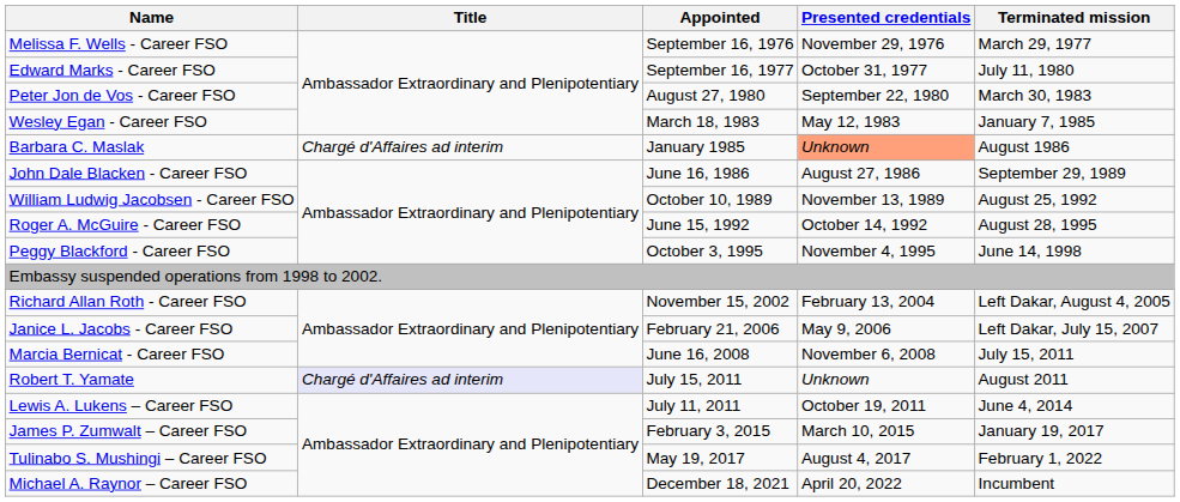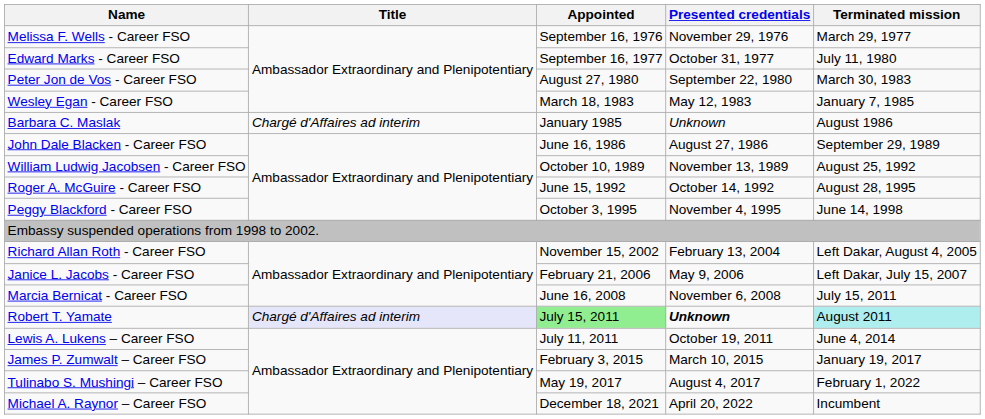Barbara C. Maslak | Presented credentials: lightsalmon background -> no background
Robert T. Yamate | Appointed: no background -> lightgreen background
Robert T. Yamate | Presented credentials: normal -> bold
Robert T. Yamate | Terminated mission: no background -> paleturquoise background
